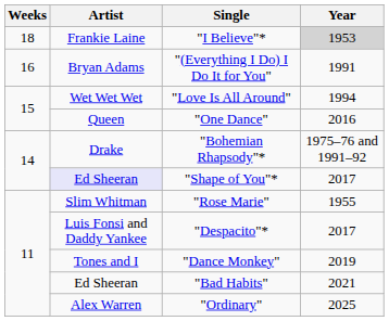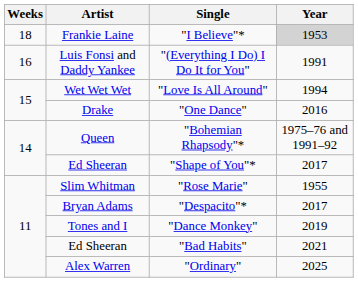"(Everything I Do) I Do It for You" | Artist: Bryan Adams -> Luis Fonsi and Daddy Yankee
"One Dance" | Artist: Queen -> Drake
"Bohemian Rhapsody"* | Artist: Drake -> Queen
"Shape of You"* | Artist: lavender background -> no background
"Despacito"* | Artist: Luis Fonsi and Daddy Yankee -> Bryan Adams
